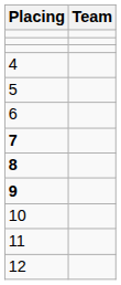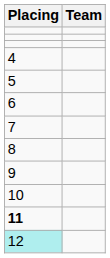row 8 | Placing: bold -> normal
row 9 | Placing: bold -> normal
row 10 | Placing: bold -> normal
row 12 | Placing: normal -> bold
row 13 | Placing: no background -> paleturquoise background
